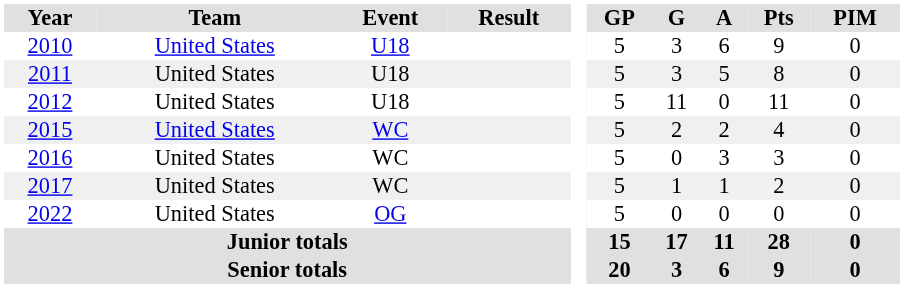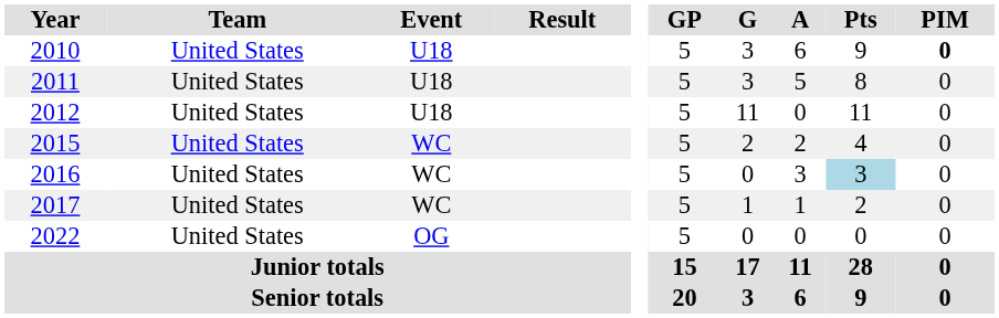2010 | PIM: normal -> bold
2016 | Pts: no background -> lightblue background
